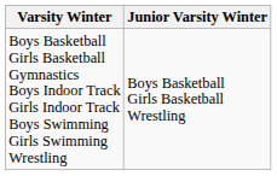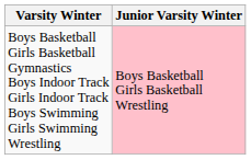row 2 | Junior Varsity Winter: no background -> pink background
